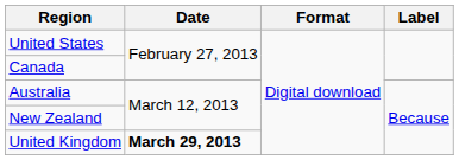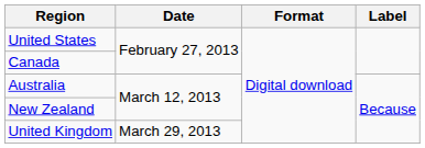United Kingdom | Date: bold -> normal
